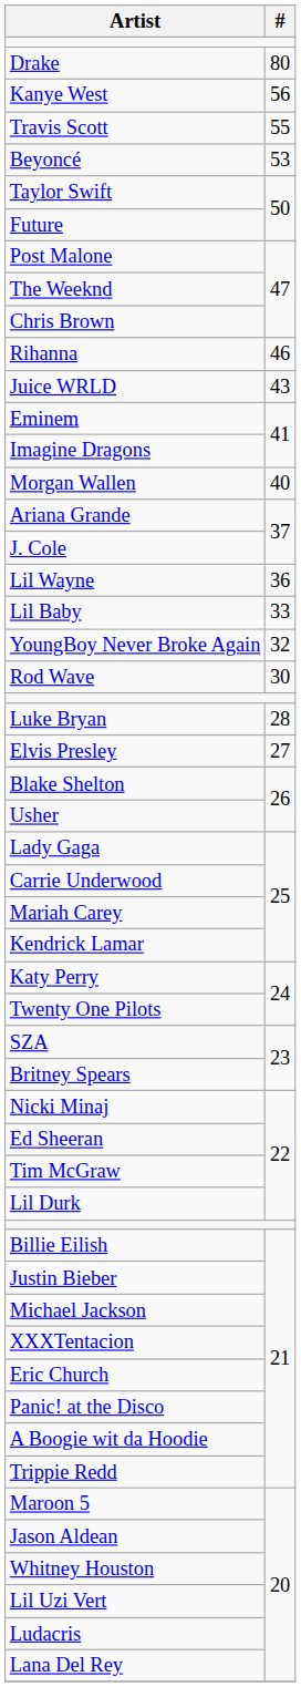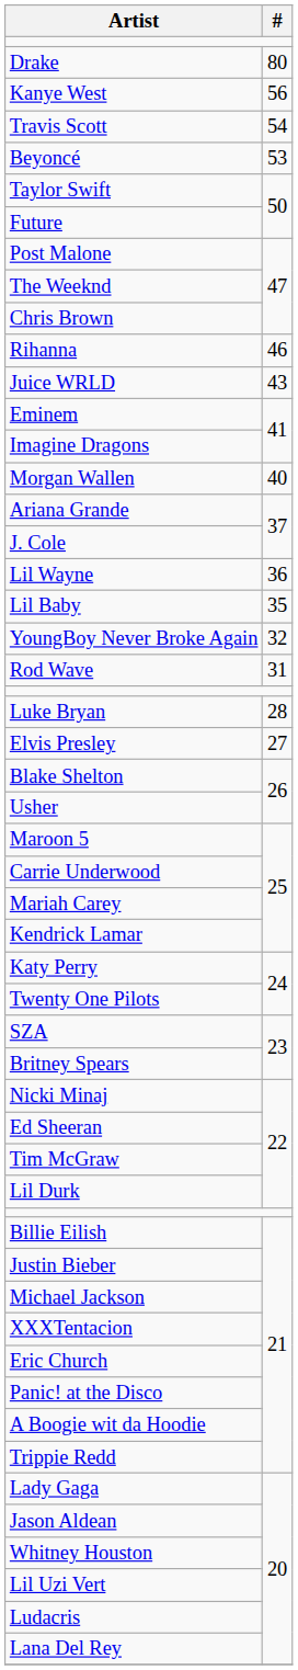row 5 | #: 55 -> 54
row 20 | #: 33 -> 35
row 22 | #: 30 -> 31
row 28 | Artist: Lady Gaga -> Maroon 5
row 49 | Artist: Maroon 5 -> Lady Gaga
